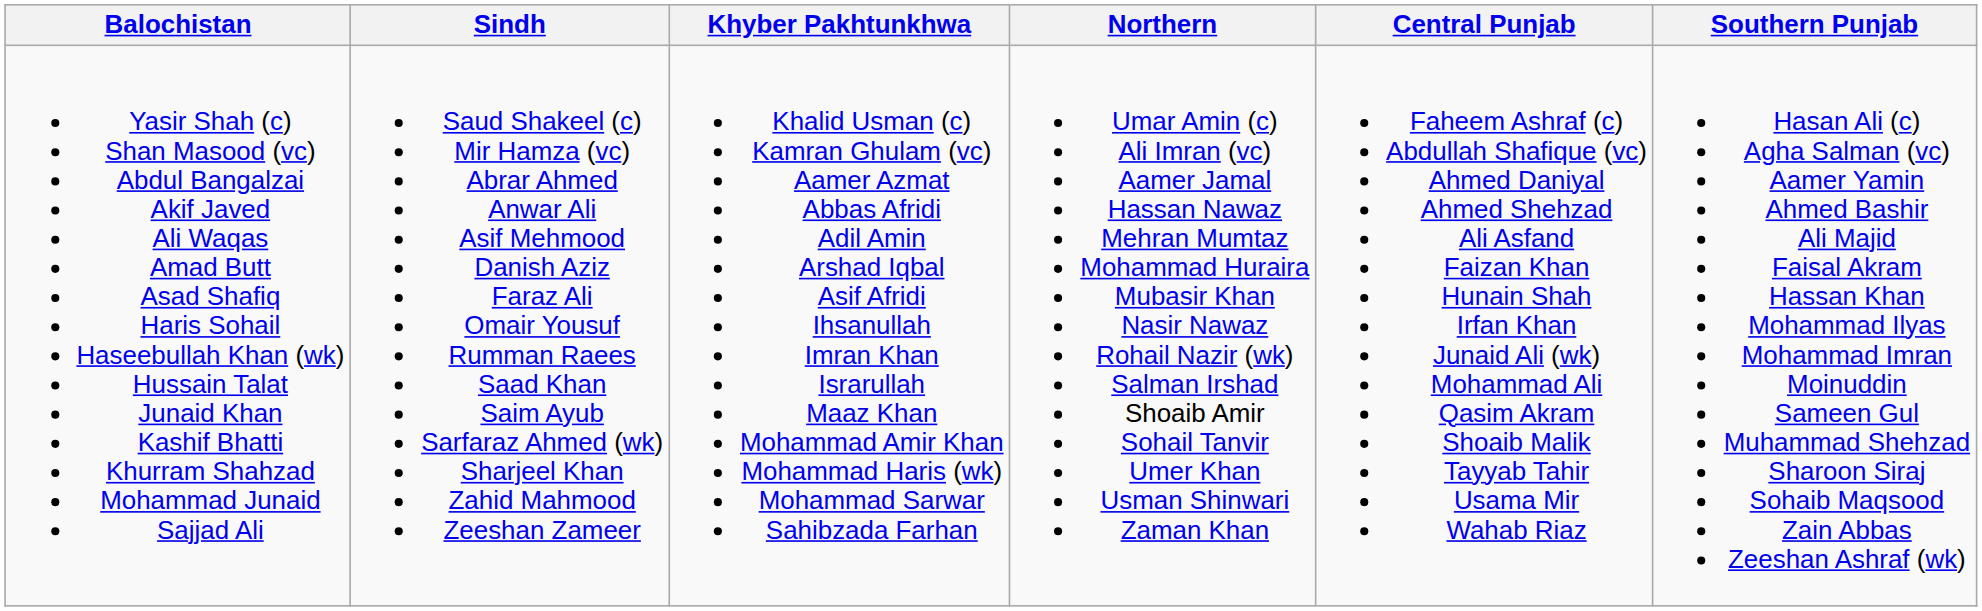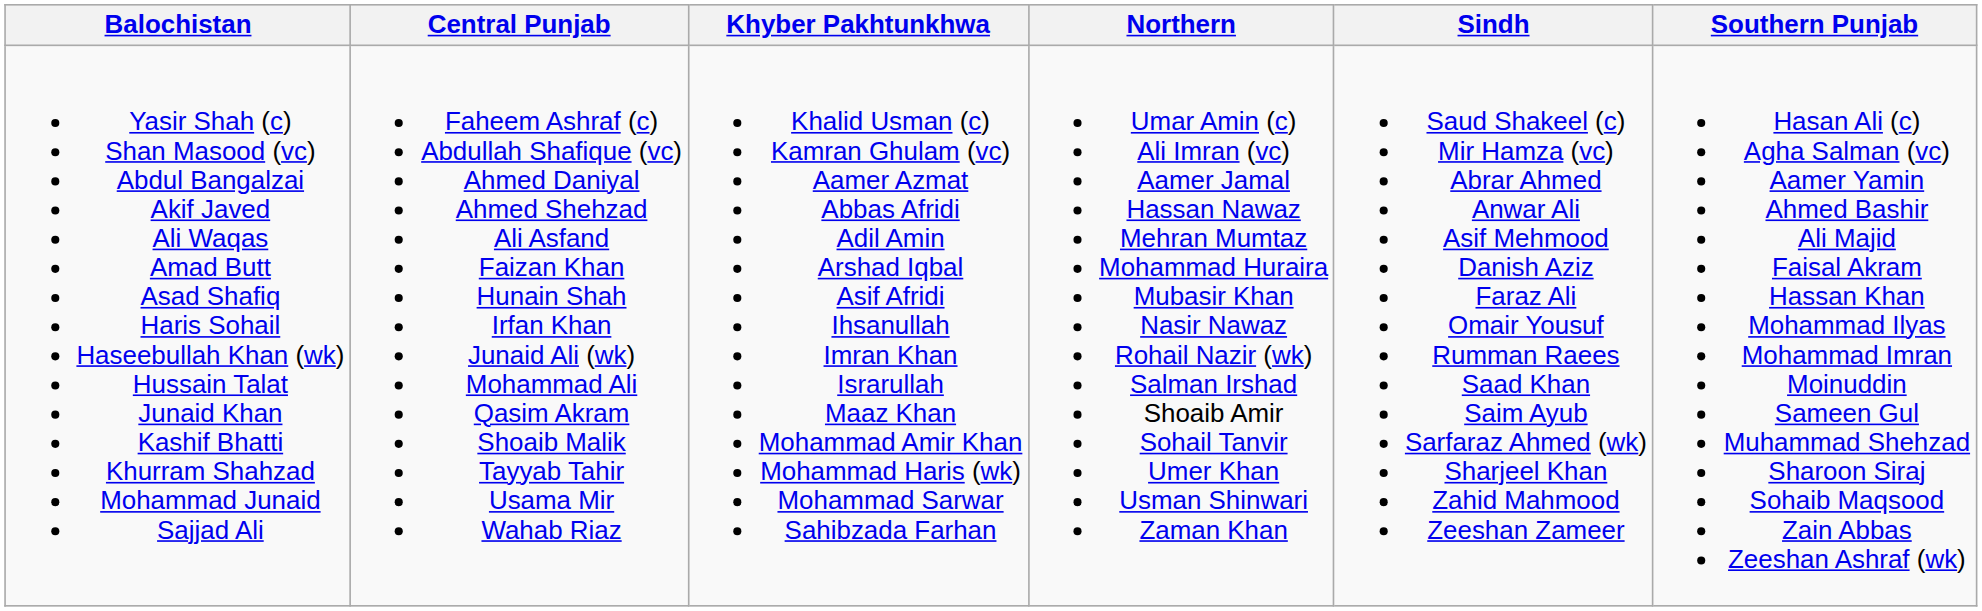columns swapped: Central Punjab <-> Sindh
